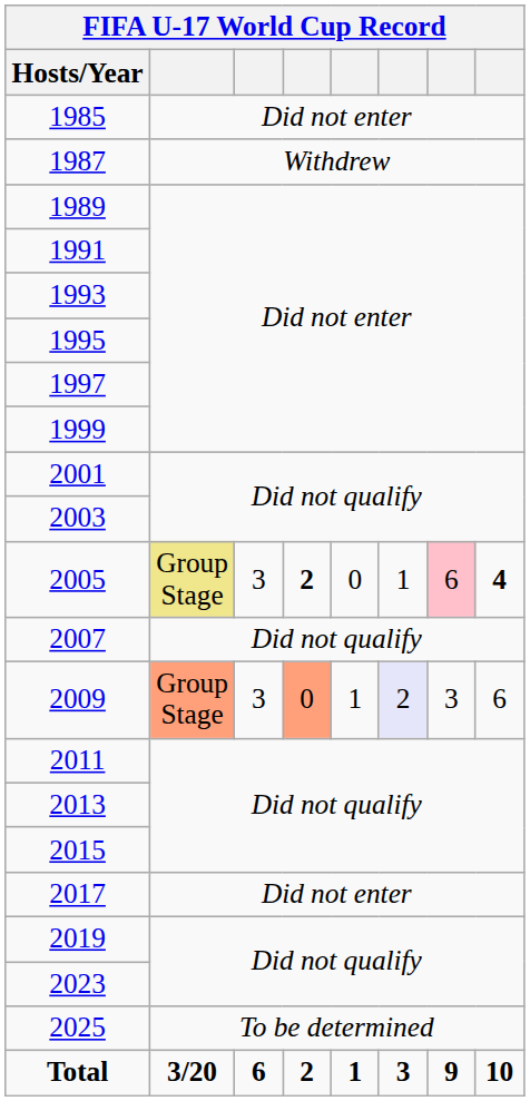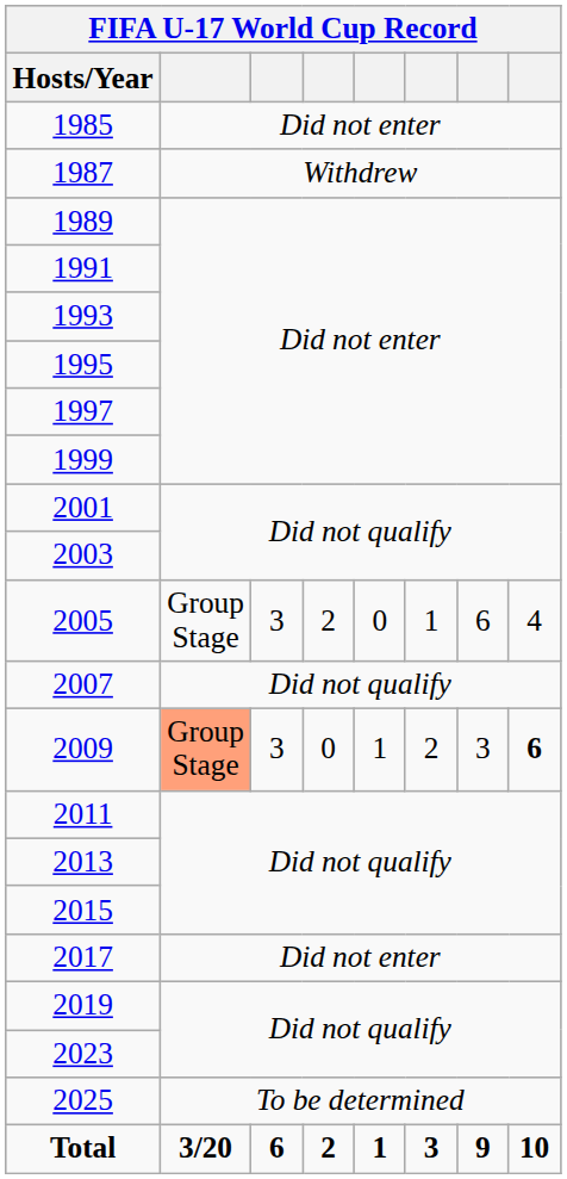2005 | column 2: khaki background -> no background
2005 | column 4: bold -> normal
2005 | column 7: pink background -> no background
2005 | column 8: bold -> normal
2009 | column 4: lightsalmon background -> no background
2009 | column 6: lavender background -> no background
2009 | column 8: normal -> bold
